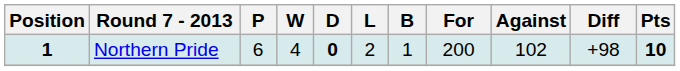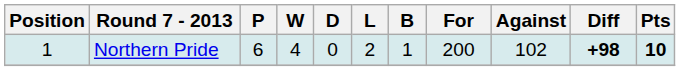Northern Pride | Position: bold -> normal
Northern Pride | D: bold -> normal
Northern Pride | Diff: normal -> bold
